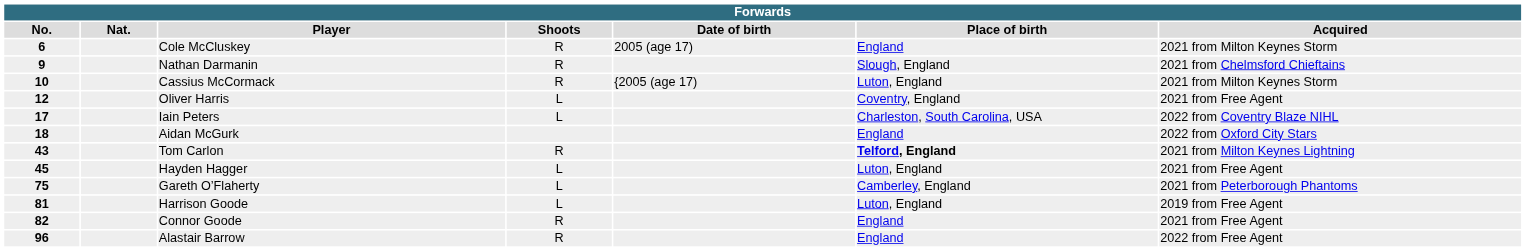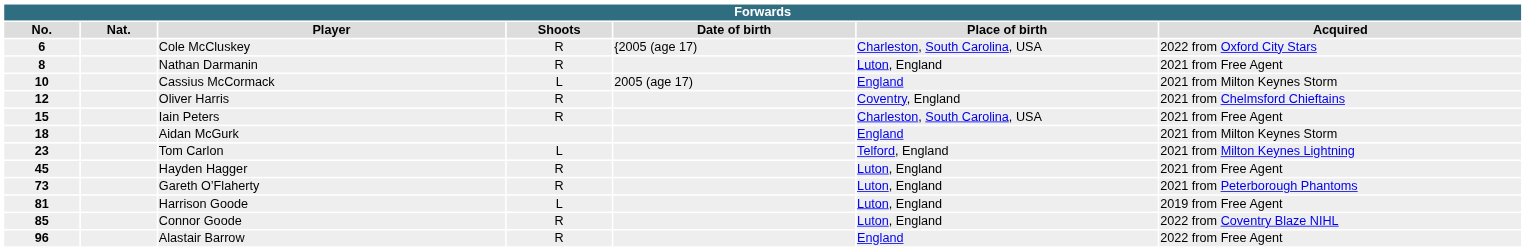Cole McCluskey | Date of birth: 2005 (age 17) -> {2005 (age 17)
Cole McCluskey | Place of birth: England -> Charleston, South Carolina, USA
Cole McCluskey | Acquired: 2021 from Milton Keynes Storm -> 2022 from Oxford City Stars
Nathan Darmanin | No.: 9 -> 8
Nathan Darmanin | Place of birth: Slough, England -> Luton, England
Nathan Darmanin | Acquired: 2021 from Chelmsford Chieftains -> 2021 from Free Agent
Cassius McCormack | Shoots: R -> L
Cassius McCormack | Date of birth: {2005 (age 17) -> 2005 (age 17)
Cassius McCormack | Place of birth: Luton, England -> England
Oliver Harris | Shoots: L -> R
Oliver Harris | Acquired: 2021 from Free Agent -> 2021 from Chelmsford Chieftains
Iain Peters | No.: 17 -> 15
Iain Peters | Shoots: L -> R
Iain Peters | Acquired: 2022 from Coventry Blaze NIHL -> 2021 from Free Agent
Aidan McGurk | Acquired: 2022 from Oxford City Stars -> 2021 from Milton Keynes Storm
Tom Carlon | No.: 43 -> 23
Tom Carlon | Shoots: R -> L
Tom Carlon | Place of birth: bold -> normal
Hayden Hagger | Shoots: L -> R
Gareth O’Flaherty | No.: 75 -> 73
Gareth O’Flaherty | Shoots: L -> R
Gareth O’Flaherty | Place of birth: Camberley, England -> Luton, England
Connor Goode | No.: 82 -> 85
Connor Goode | Place of birth: England -> Luton, England
Connor Goode | Acquired: 2021 from Free Agent -> 2022 from Coventry Blaze NIHL
